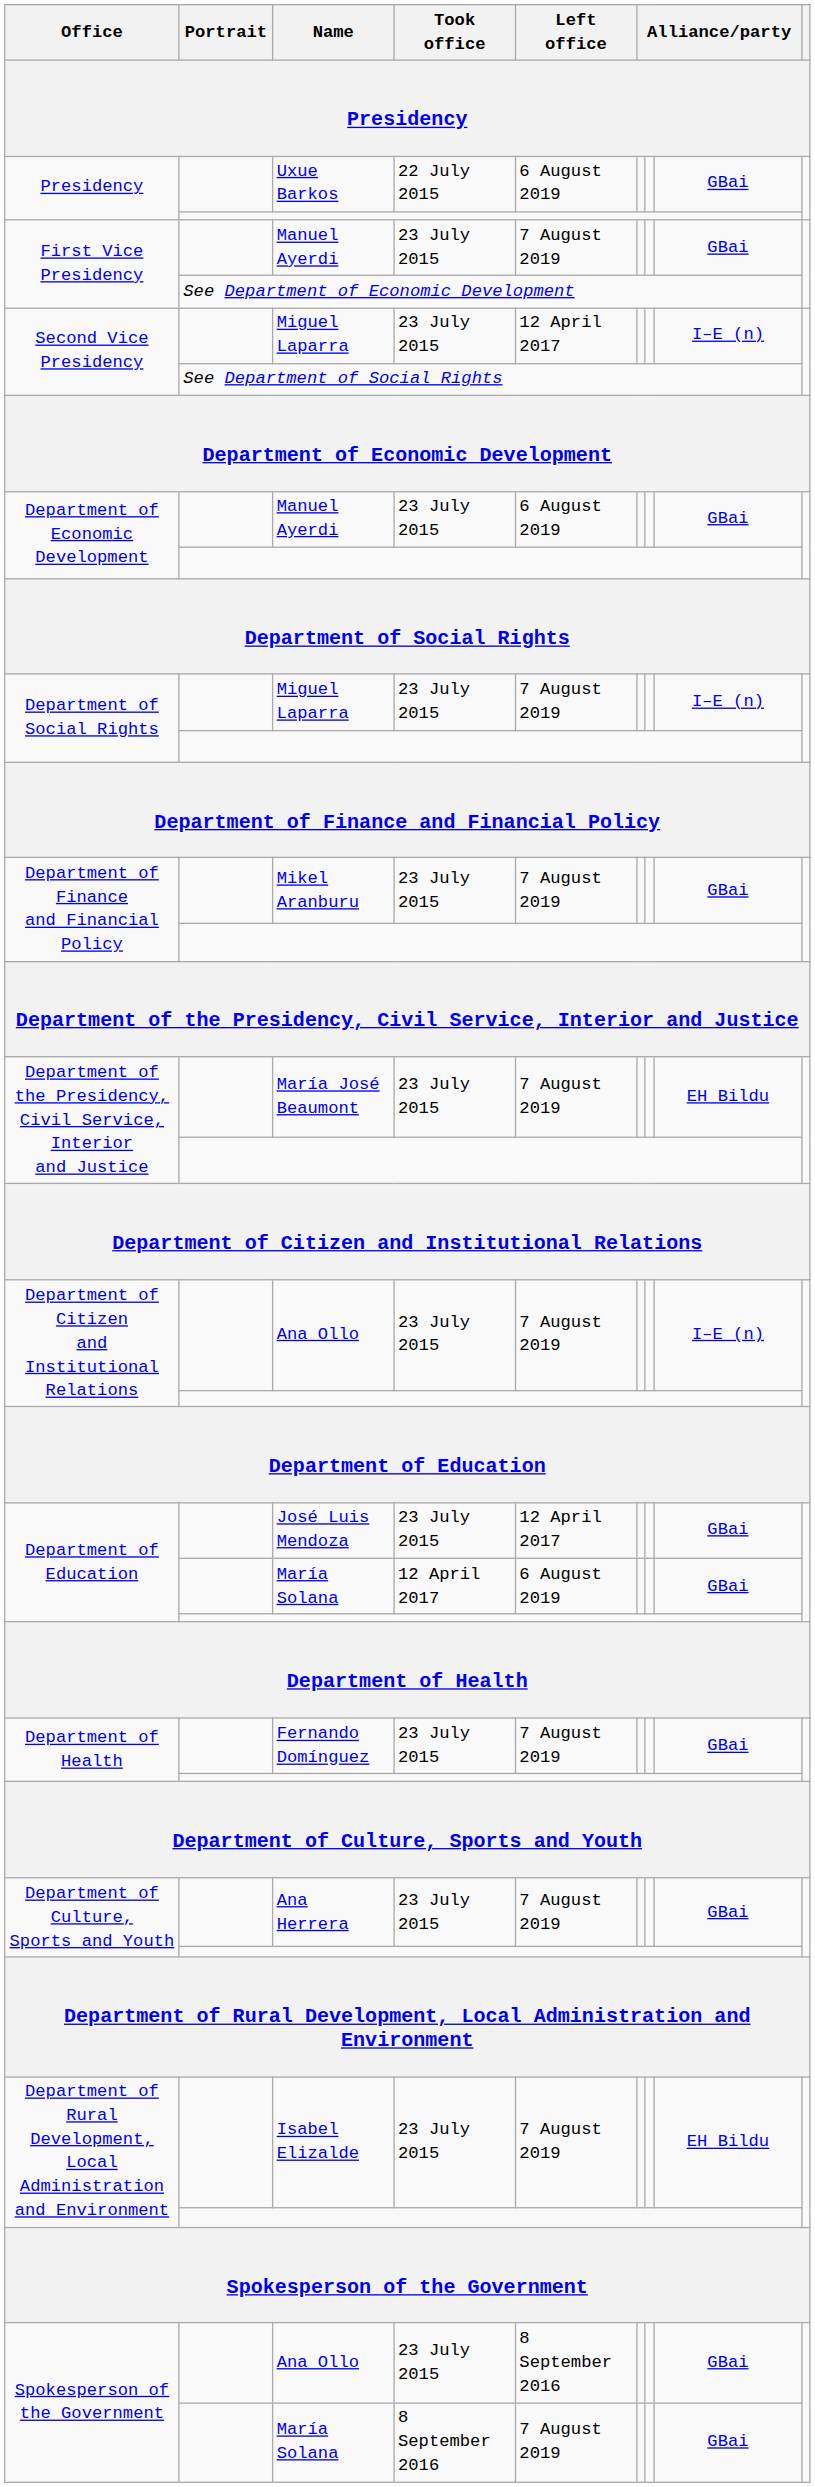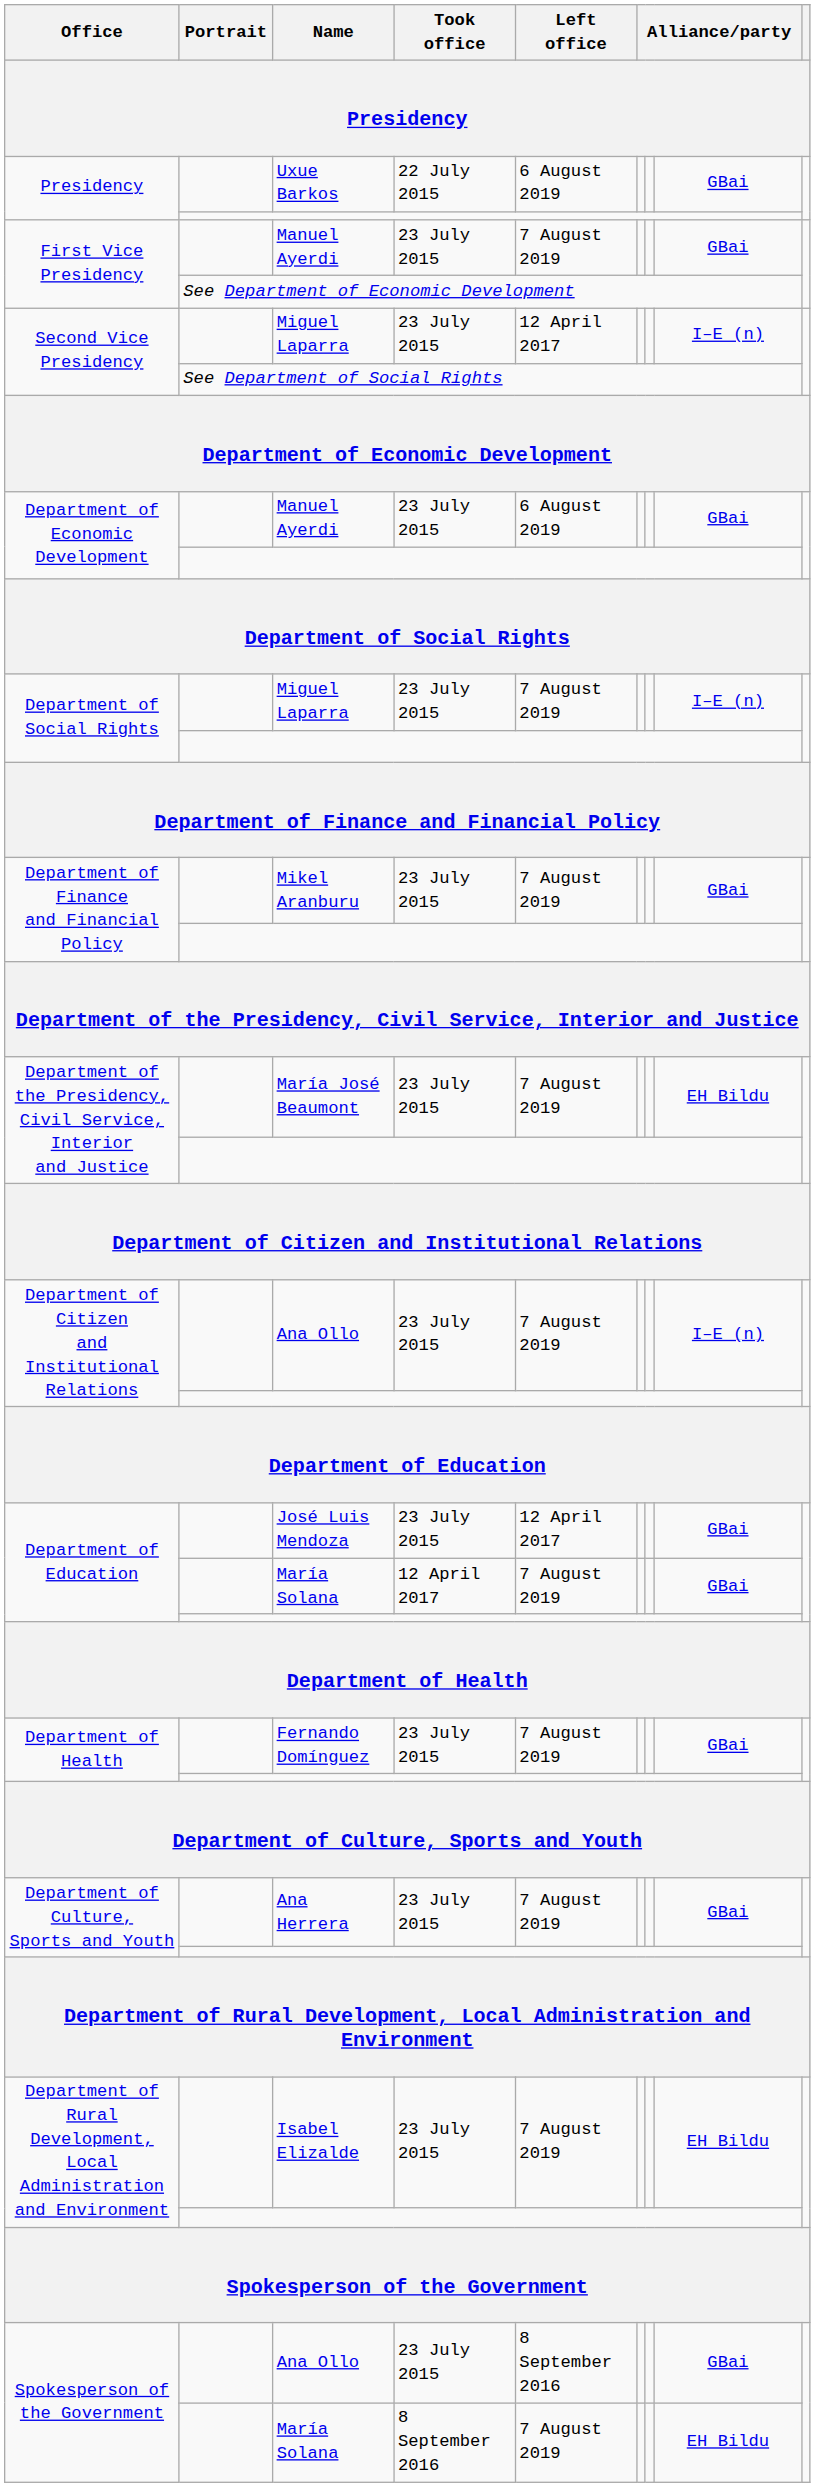Department of Education / María Solana | Left office: 6 August 2019 -> 7 August 2019
Spokesperson of the Government / María Solana | column 8: GBai -> EH Bildu
